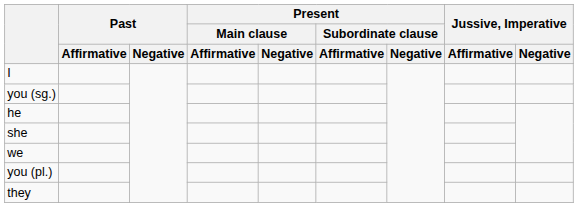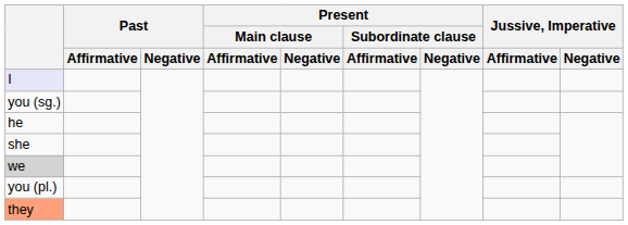I | column 1: no background -> lavender background
we | column 1: no background -> lightgrey background
they | column 1: no background -> lightsalmon background
